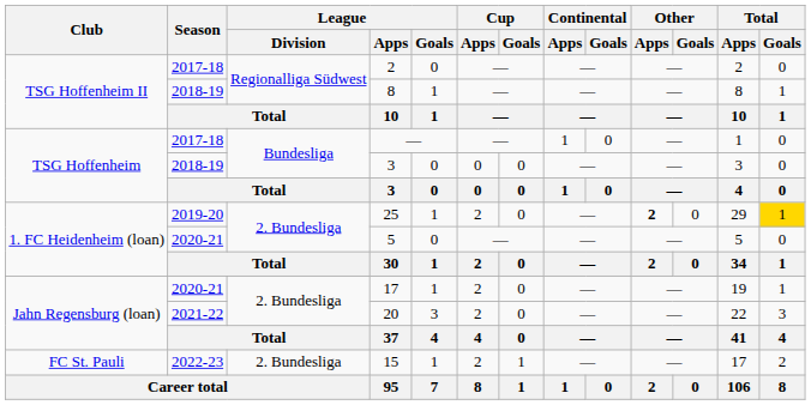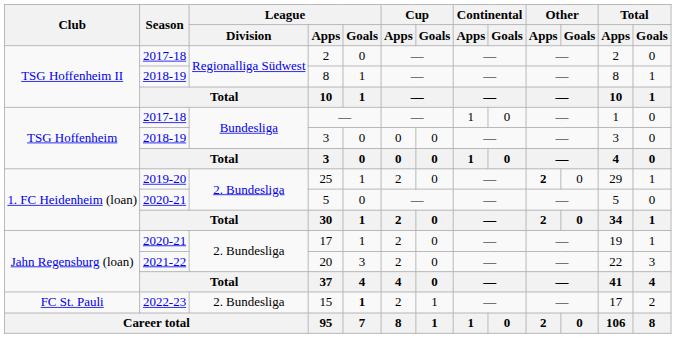25 | Total / Goals: gold background -> no background
15 | League / Goals: normal -> bold
